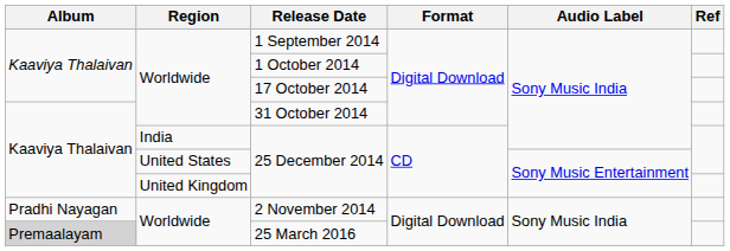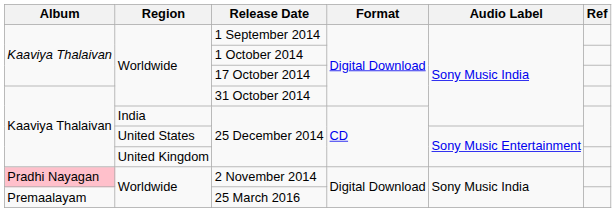2 November 2014 | Album: no background -> pink background
25 March 2016 | Album: lightgrey background -> no background
